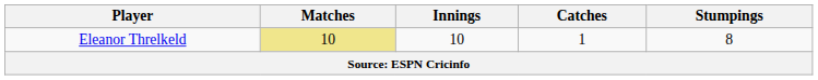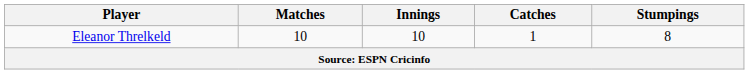Eleanor Threlkeld | Matches: khaki background -> no background
